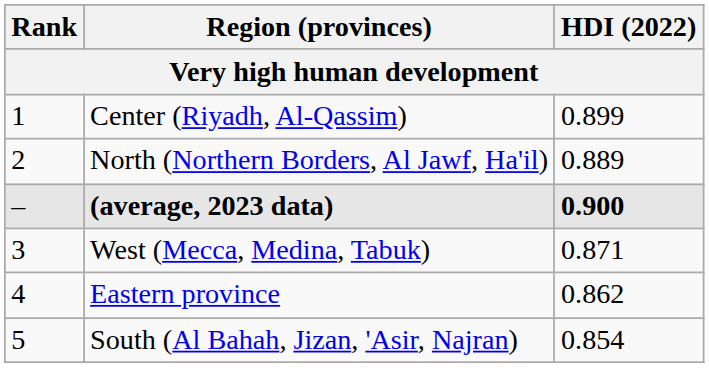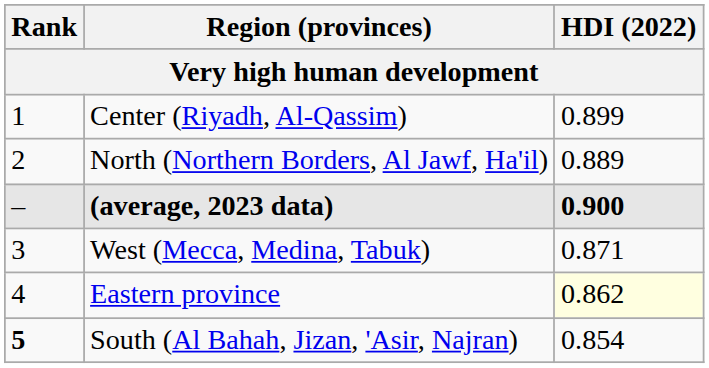Eastern province | HDI (2022): no background -> lightyellow background
South (Al Bahah, Jizan, 'Asir, Najran) | Rank: normal -> bold
